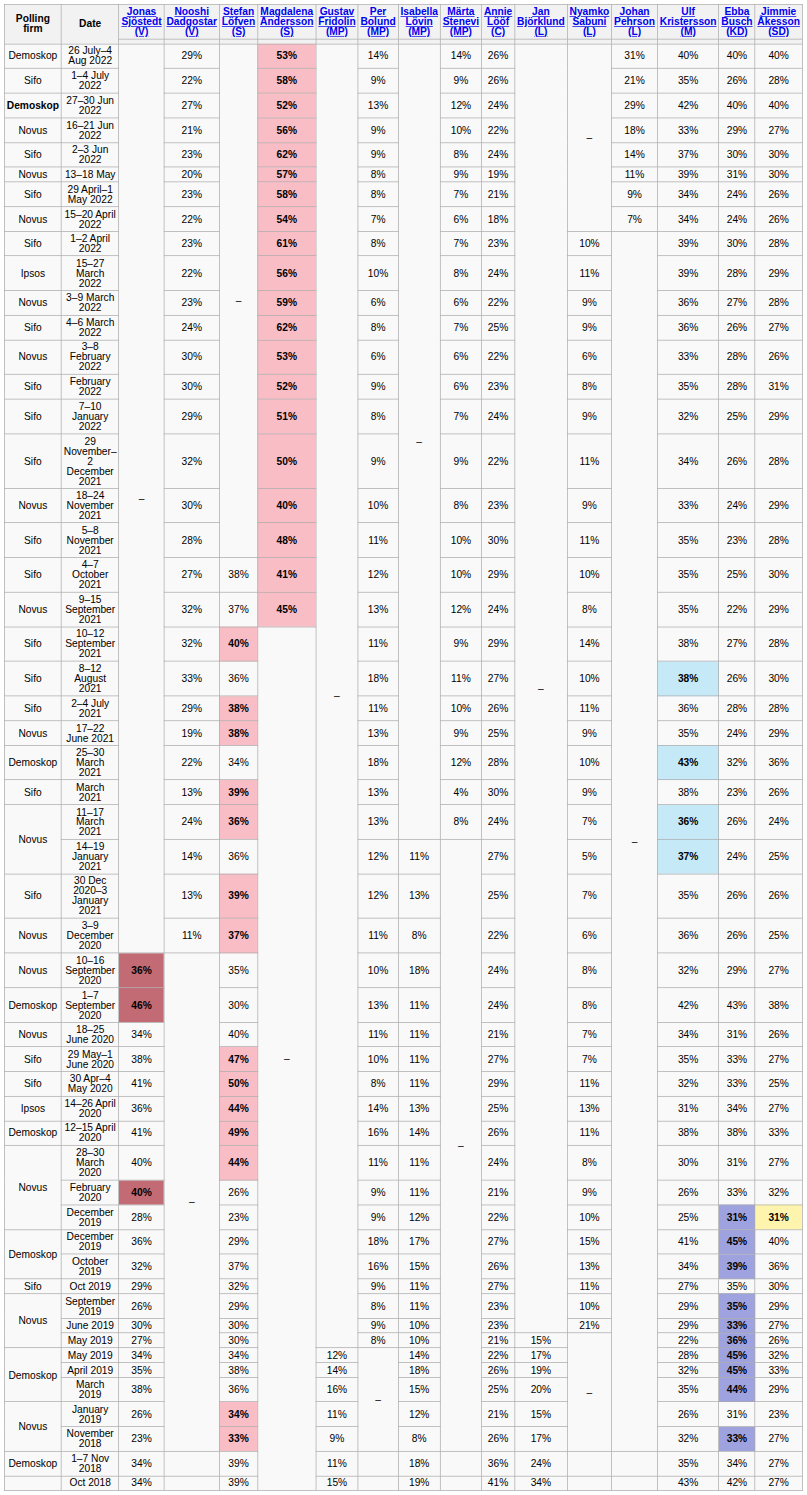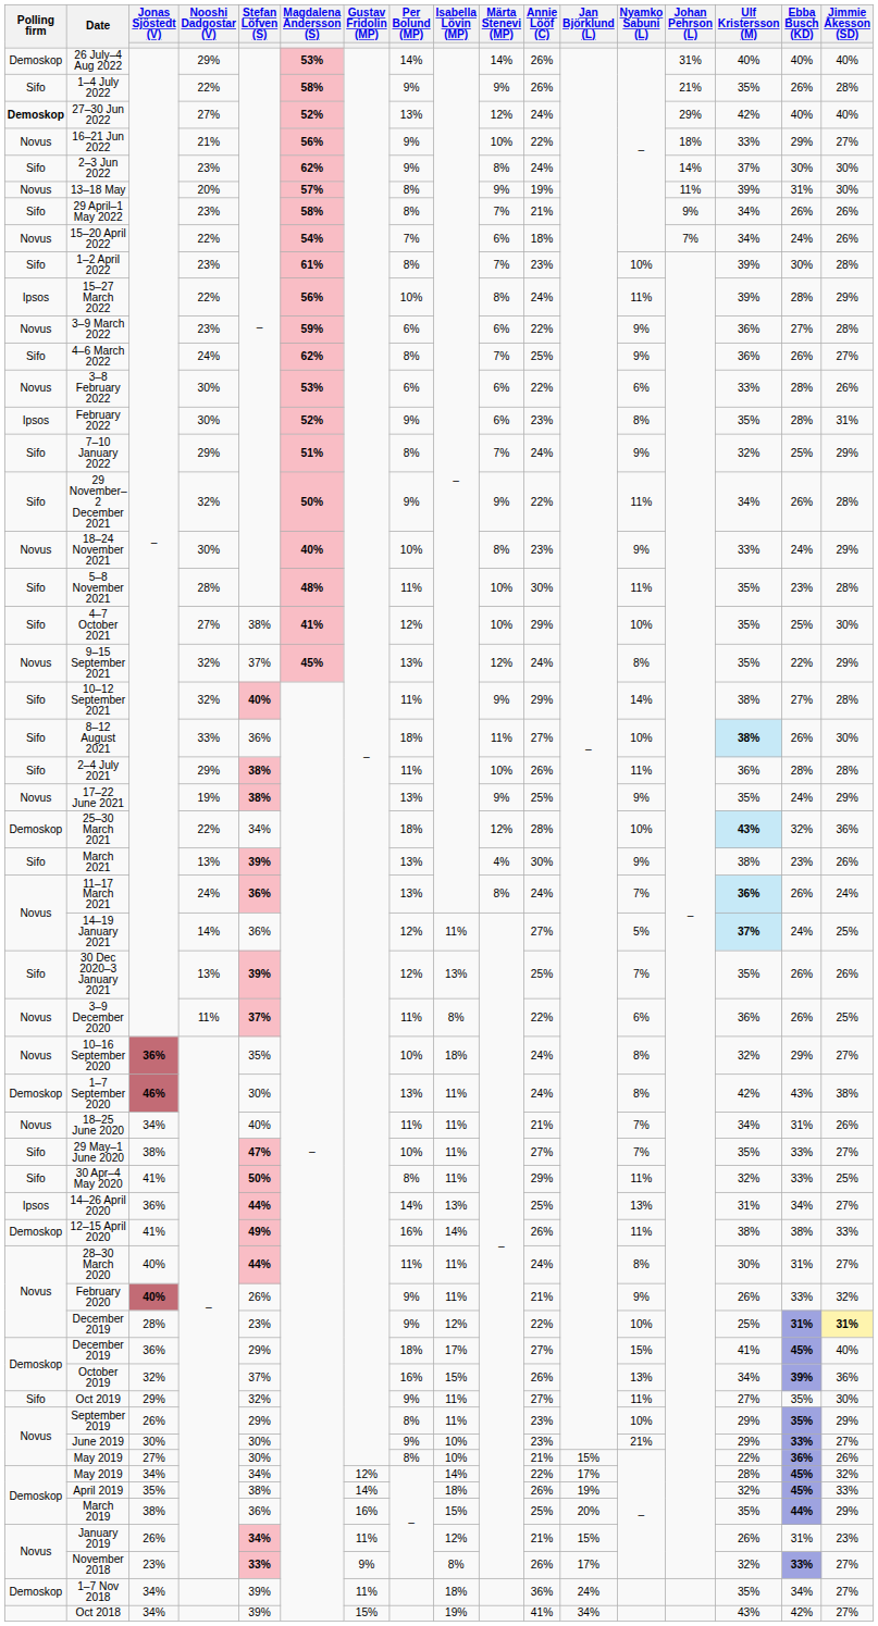29 April–1 May 2022 | Ebba Busch (KD): 24% -> 26%
February 2022 | Polling firm: Sifo -> Ipsos
